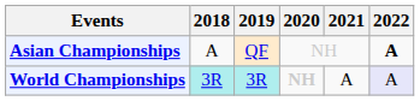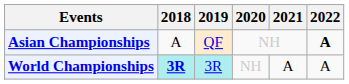World Championships | 2018: normal -> bold
World Championships | 2020: bold -> normal
World Championships | 2022: lavender background -> no background
